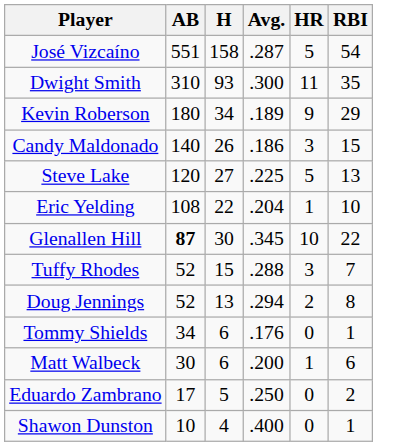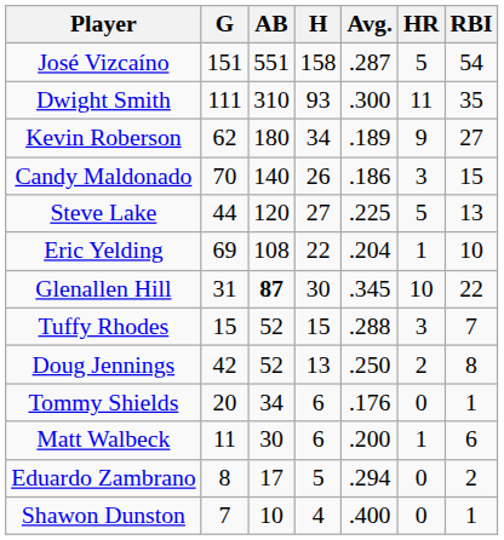+ column: G | 151 | 111 | 62 | 70 | 44 | 69 | 31 | 15 | 42 | 20 | 11 | 8 | 7
Kevin Roberson | RBI: 29 -> 27
Doug Jennings | Avg.: .294 -> .250
Eduardo Zambrano | Avg.: .250 -> .294
